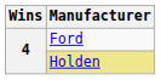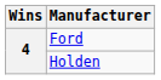Holden | Manufacturer: khaki background -> no background
